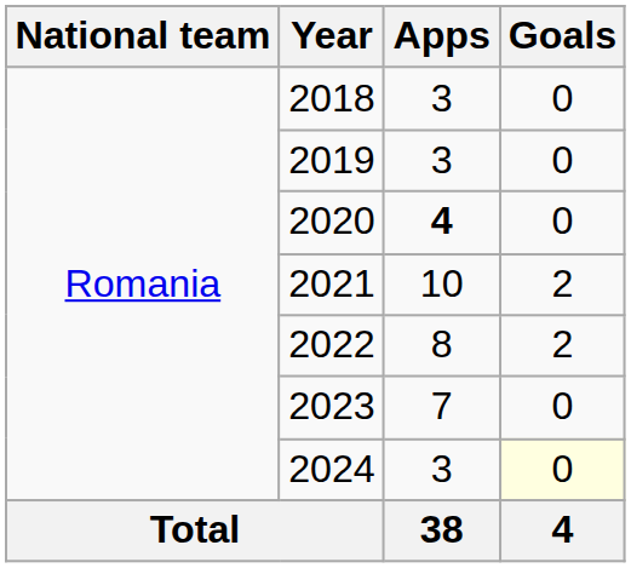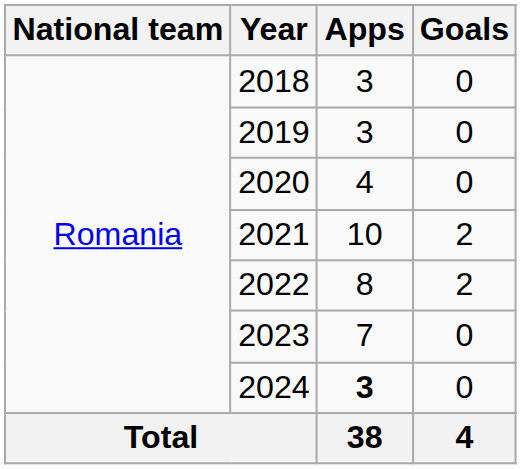2020 | Apps: bold -> normal
2024 | Apps: normal -> bold
2024 | Goals: lightyellow background -> no background
